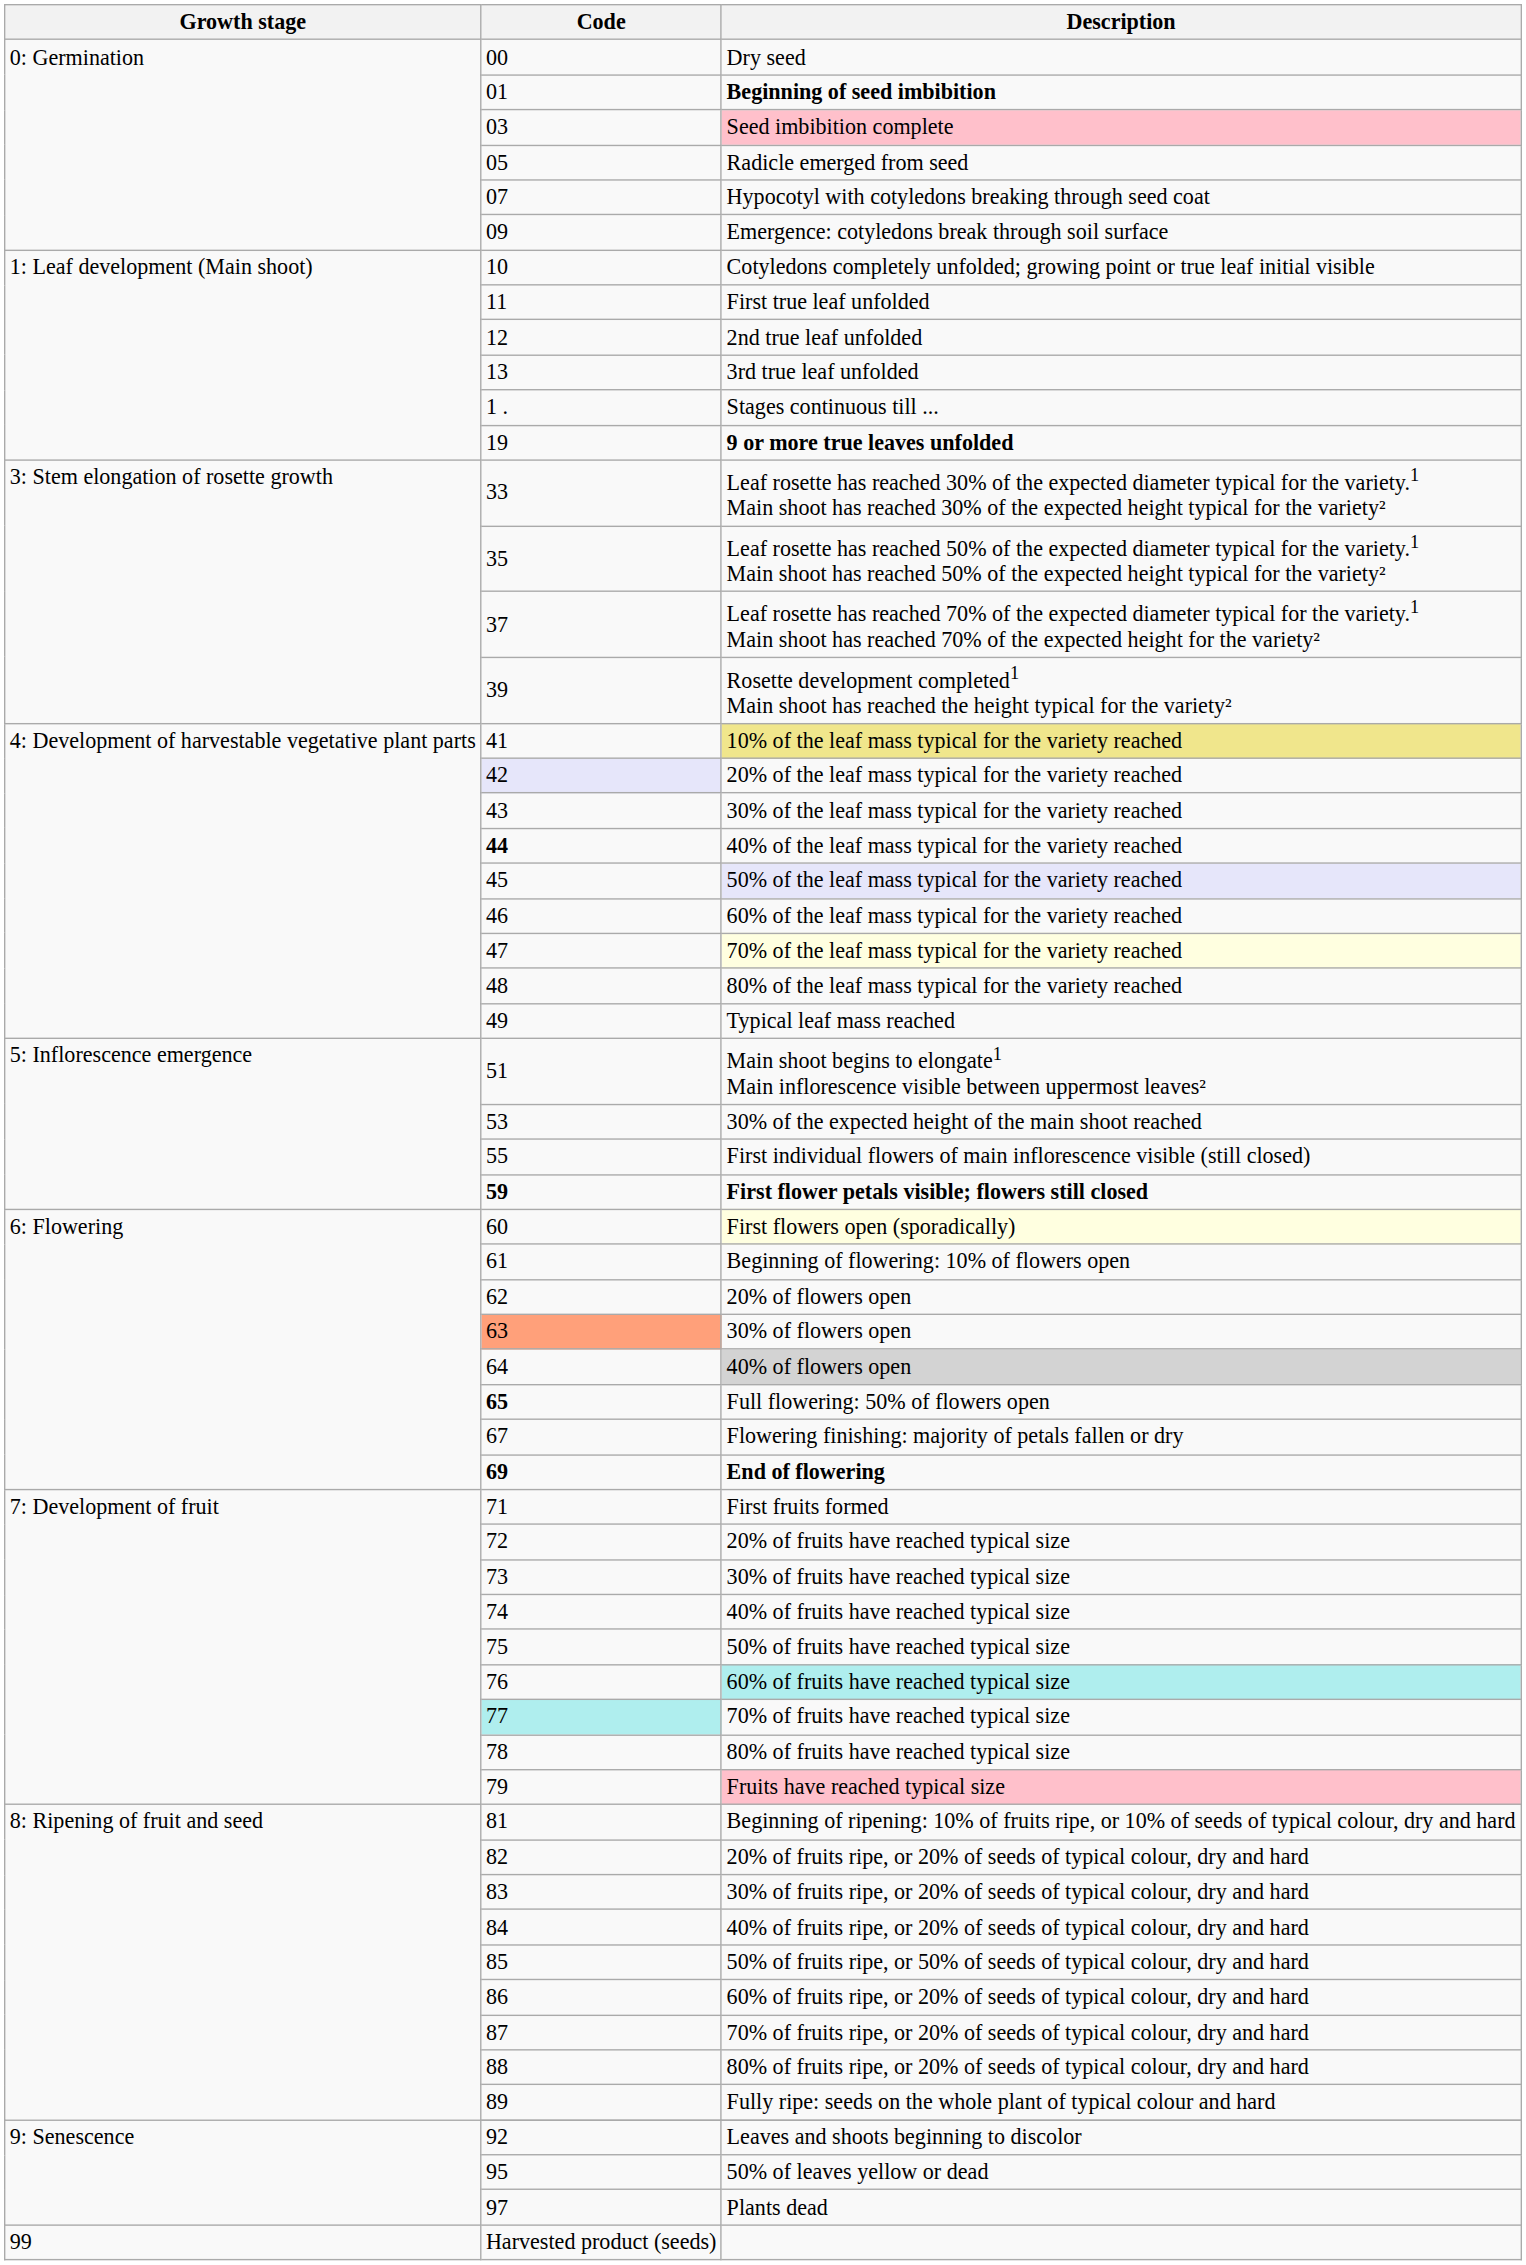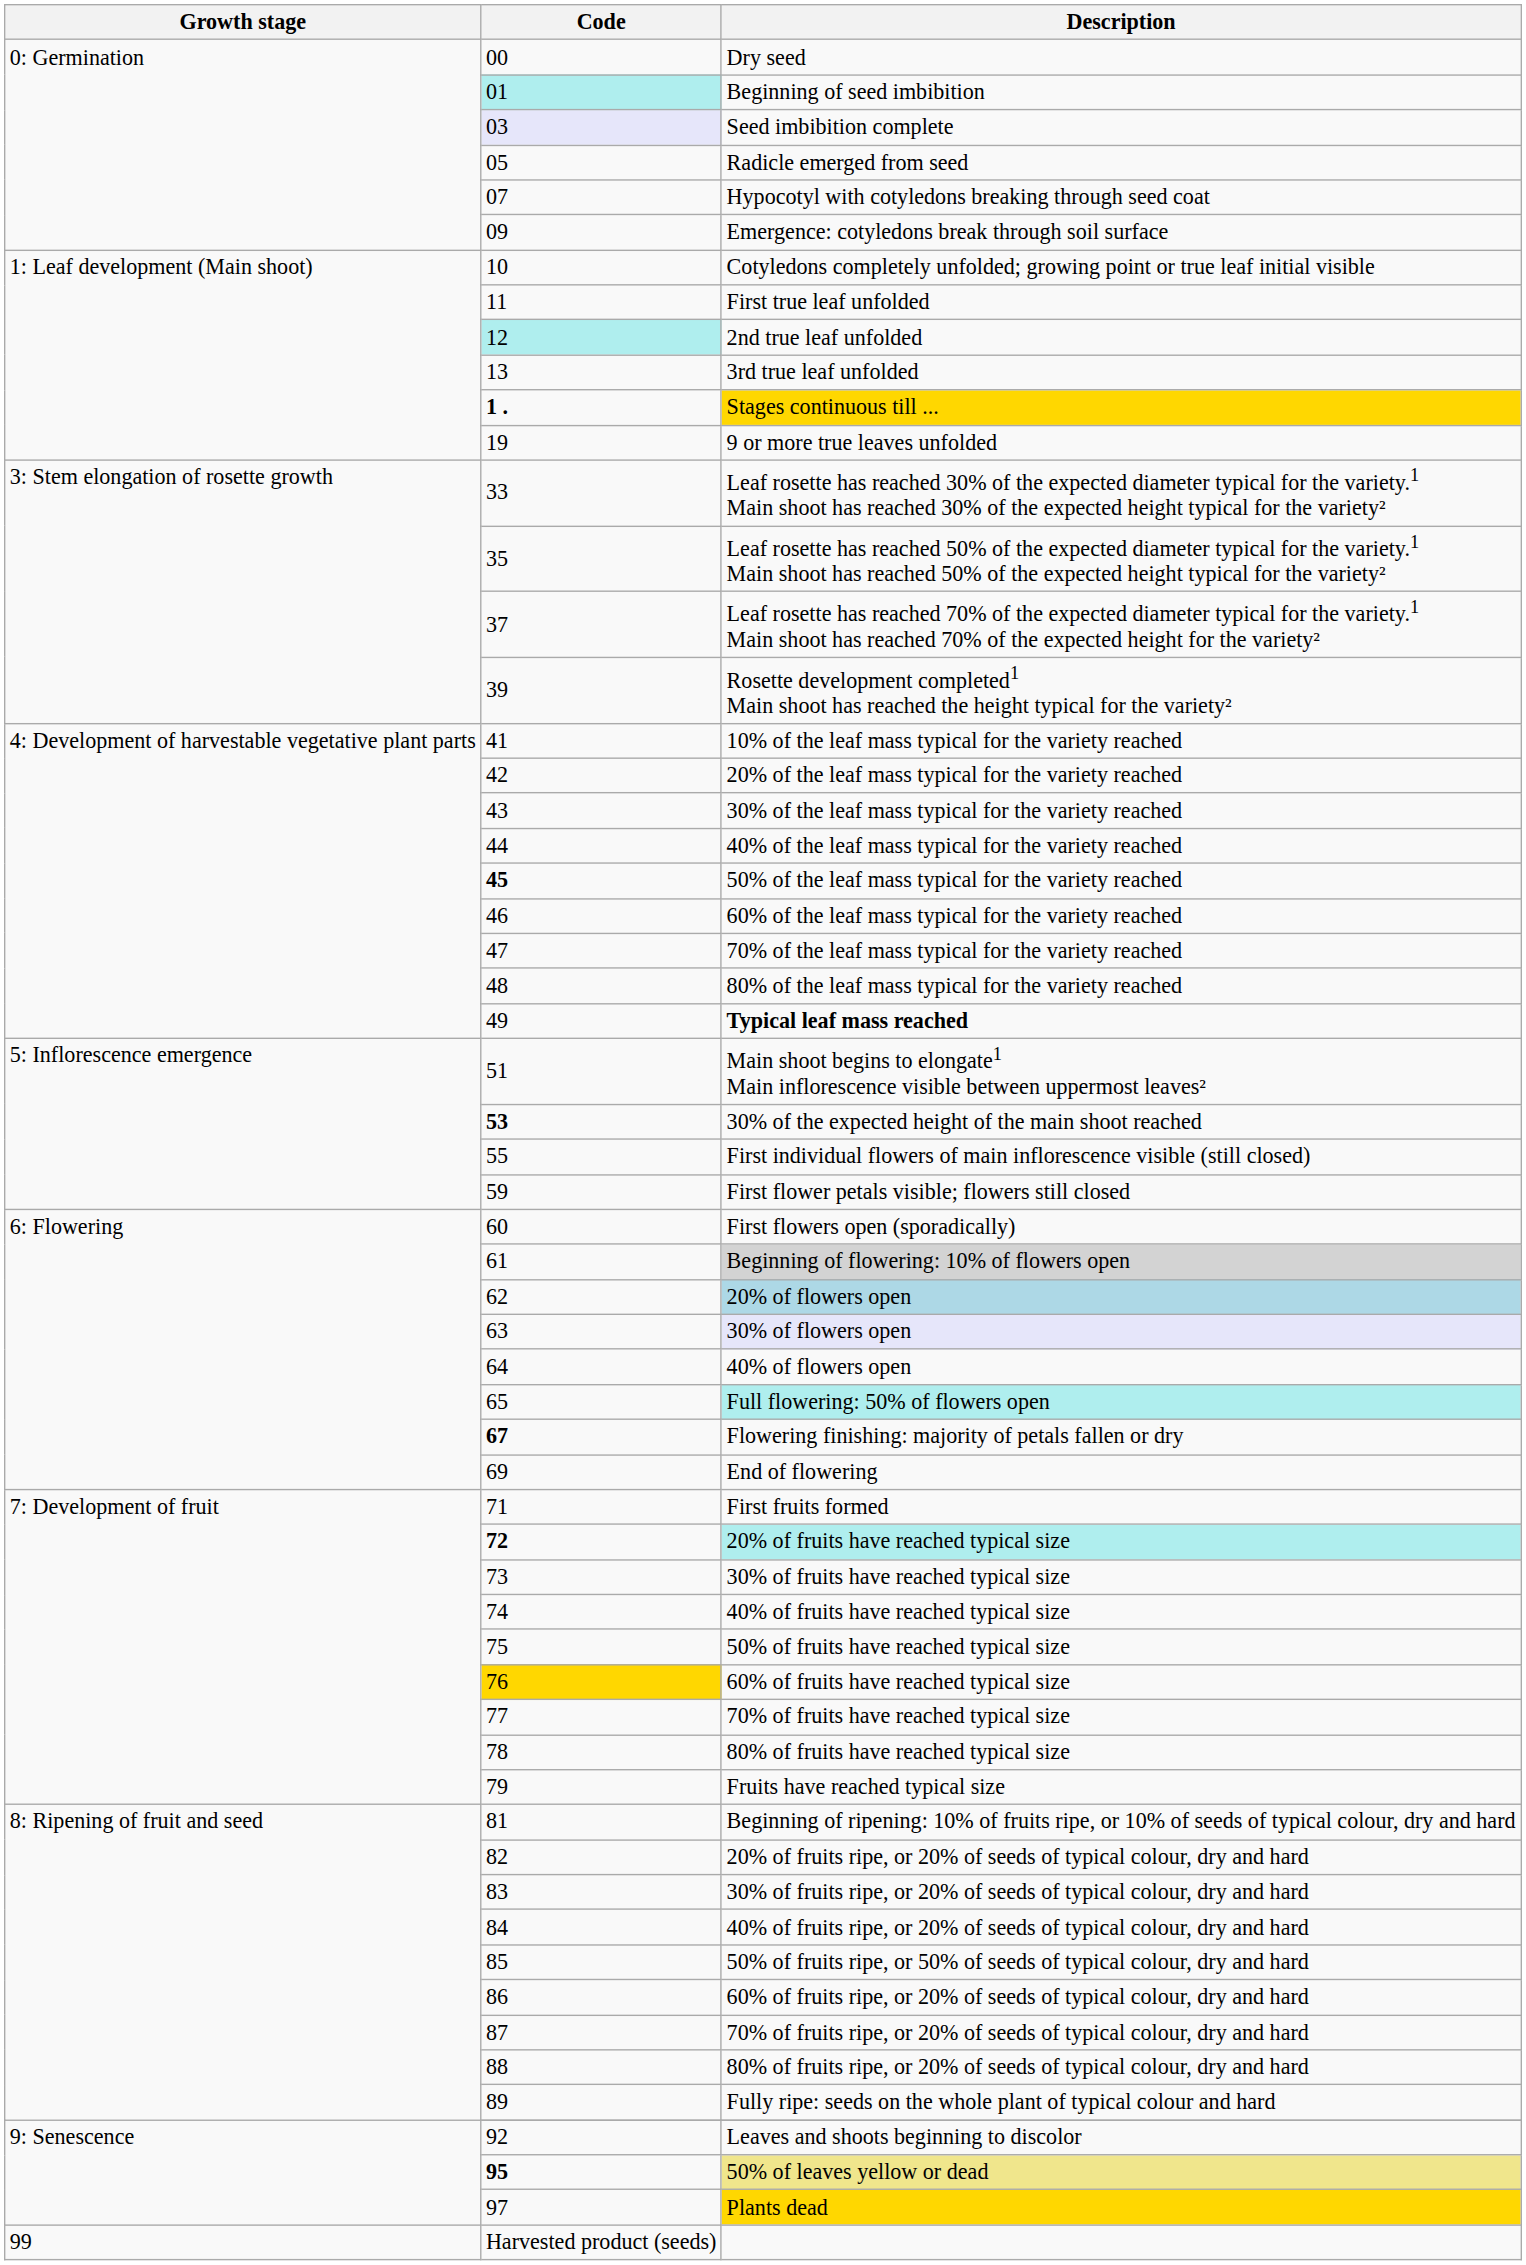Beginning of seed imbibition | Code: no background -> paleturquoise background
Beginning of seed imbibition | Description: bold -> normal
Seed imbibition complete | Code: no background -> lavender background
Seed imbibition complete | Description: pink background -> no background
2nd true leaf unfolded | Code: no background -> paleturquoise background
Stages continuous till ... | Code: normal -> bold
Stages continuous till ... | Description: no background -> gold background
9 or more true leaves unfolded | Description: bold -> normal
10% of the leaf mass typical for the variety reached | Description: khaki background -> no background
20% of the leaf mass typical for the variety reached | Code: lavender background -> no background
40% of the leaf mass typical for the variety reached | Code: bold -> normal
50% of the leaf mass typical for the variety reached | Code: normal -> bold
50% of the leaf mass typical for the variety reached | Description: lavender background -> no background
70% of the leaf mass typical for the variety reached | Description: lightyellow background -> no background
Typical leaf mass reached | Description: normal -> bold
30% of the expected height of the main shoot reached | Code: normal -> bold
First flower petals visible; flowers still closed | Code: bold -> normal
First flower petals visible; flowers still closed | Description: bold -> normal
First flowers open (sporadically) | Description: lightyellow background -> no background
Beginning of flowering: 10% of flowers open | Description: no background -> lightgrey background
20% of flowers open | Description: no background -> lightblue background
30% of flowers open | Code: lightsalmon background -> no background
30% of flowers open | Description: no background -> lavender background
40% of flowers open | Description: lightgrey background -> no background
Full flowering: 50% of flowers open | Code: bold -> normal
Full flowering: 50% of flowers open | Description: no background -> paleturquoise background
Flowering finishing: majority of petals fallen or dry | Code: normal -> bold
End of flowering | Code: bold -> normal
End of flowering | Description: bold -> normal
20% of fruits have reached typical size | Code: normal -> bold
20% of fruits have reached typical size | Description: no background -> paleturquoise background
60% of fruits have reached typical size | Code: no background -> gold background
60% of fruits have reached typical size | Description: paleturquoise background -> no background
70% of fruits have reached typical size | Code: paleturquoise background -> no background
Fruits have reached typical size | Description: pink background -> no background
50% of leaves yellow or dead | Code: normal -> bold
50% of leaves yellow or dead | Description: no background -> khaki background
Plants dead | Description: no background -> gold background
